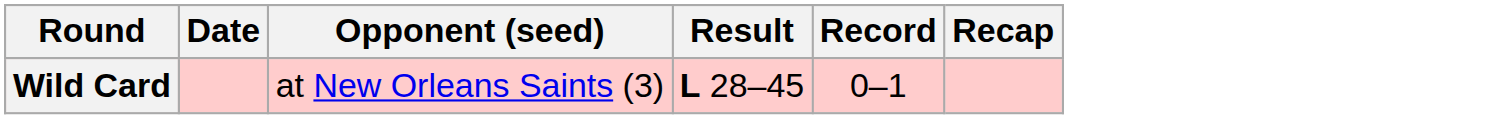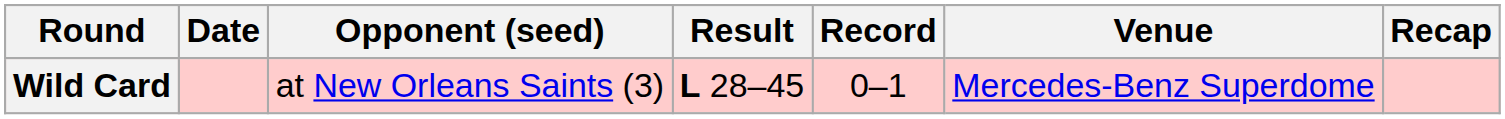+ column: Venue | Mercedes-Benz Superdome
